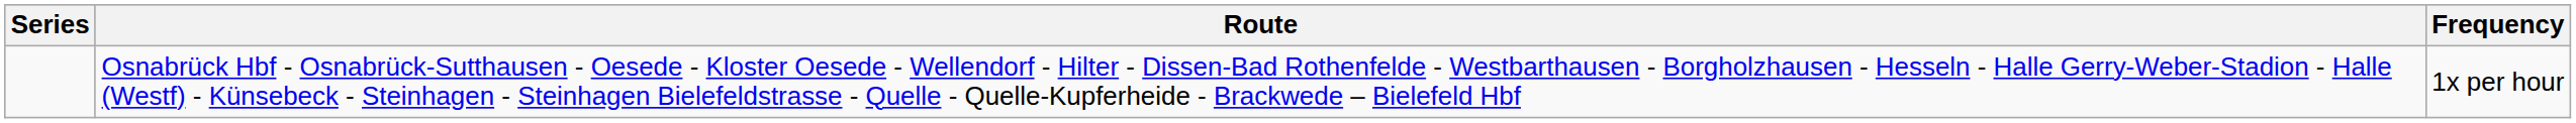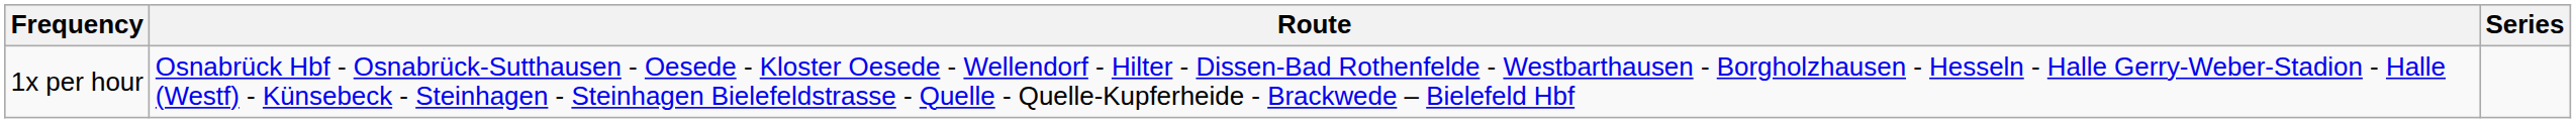columns swapped: Series <-> Frequency
